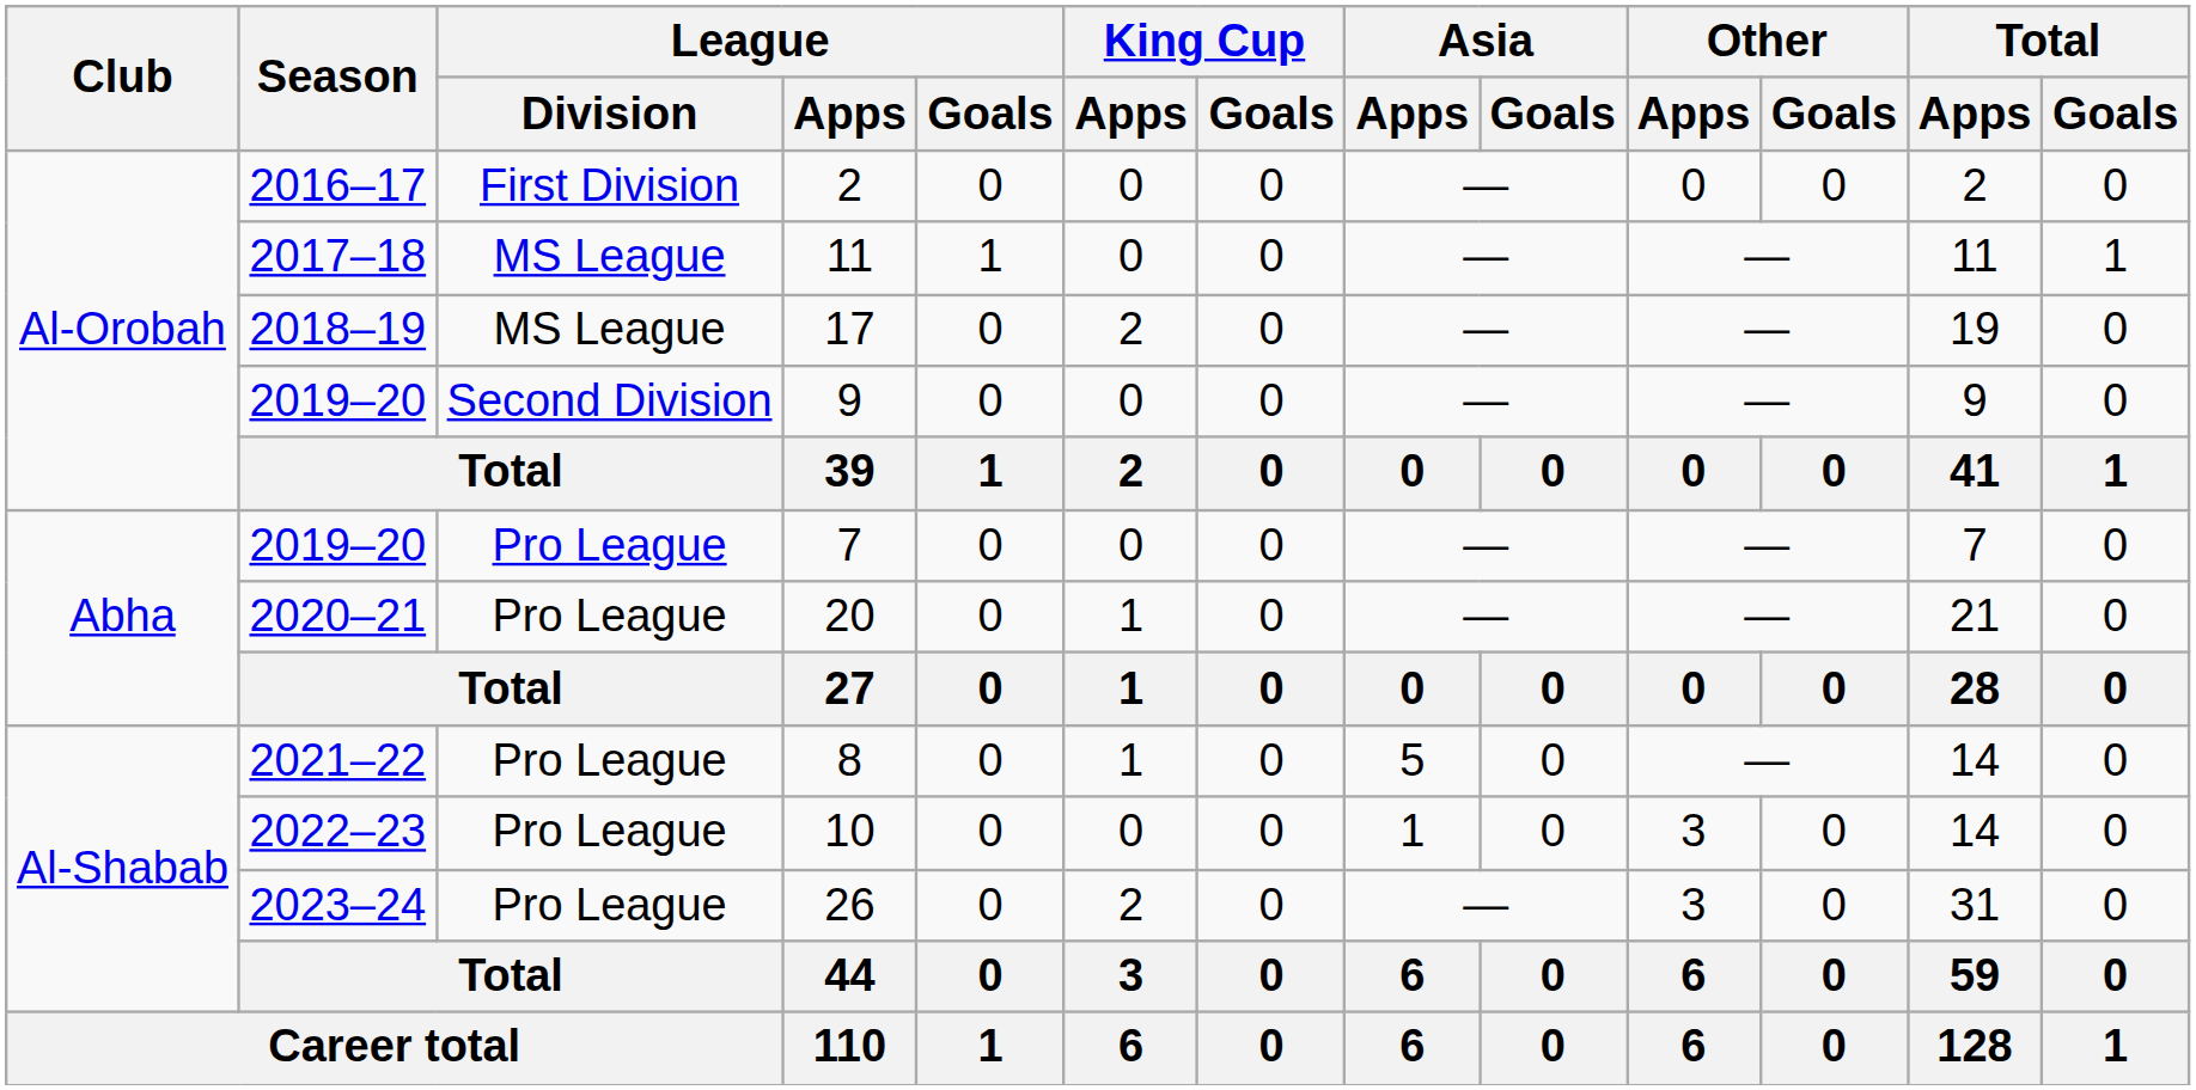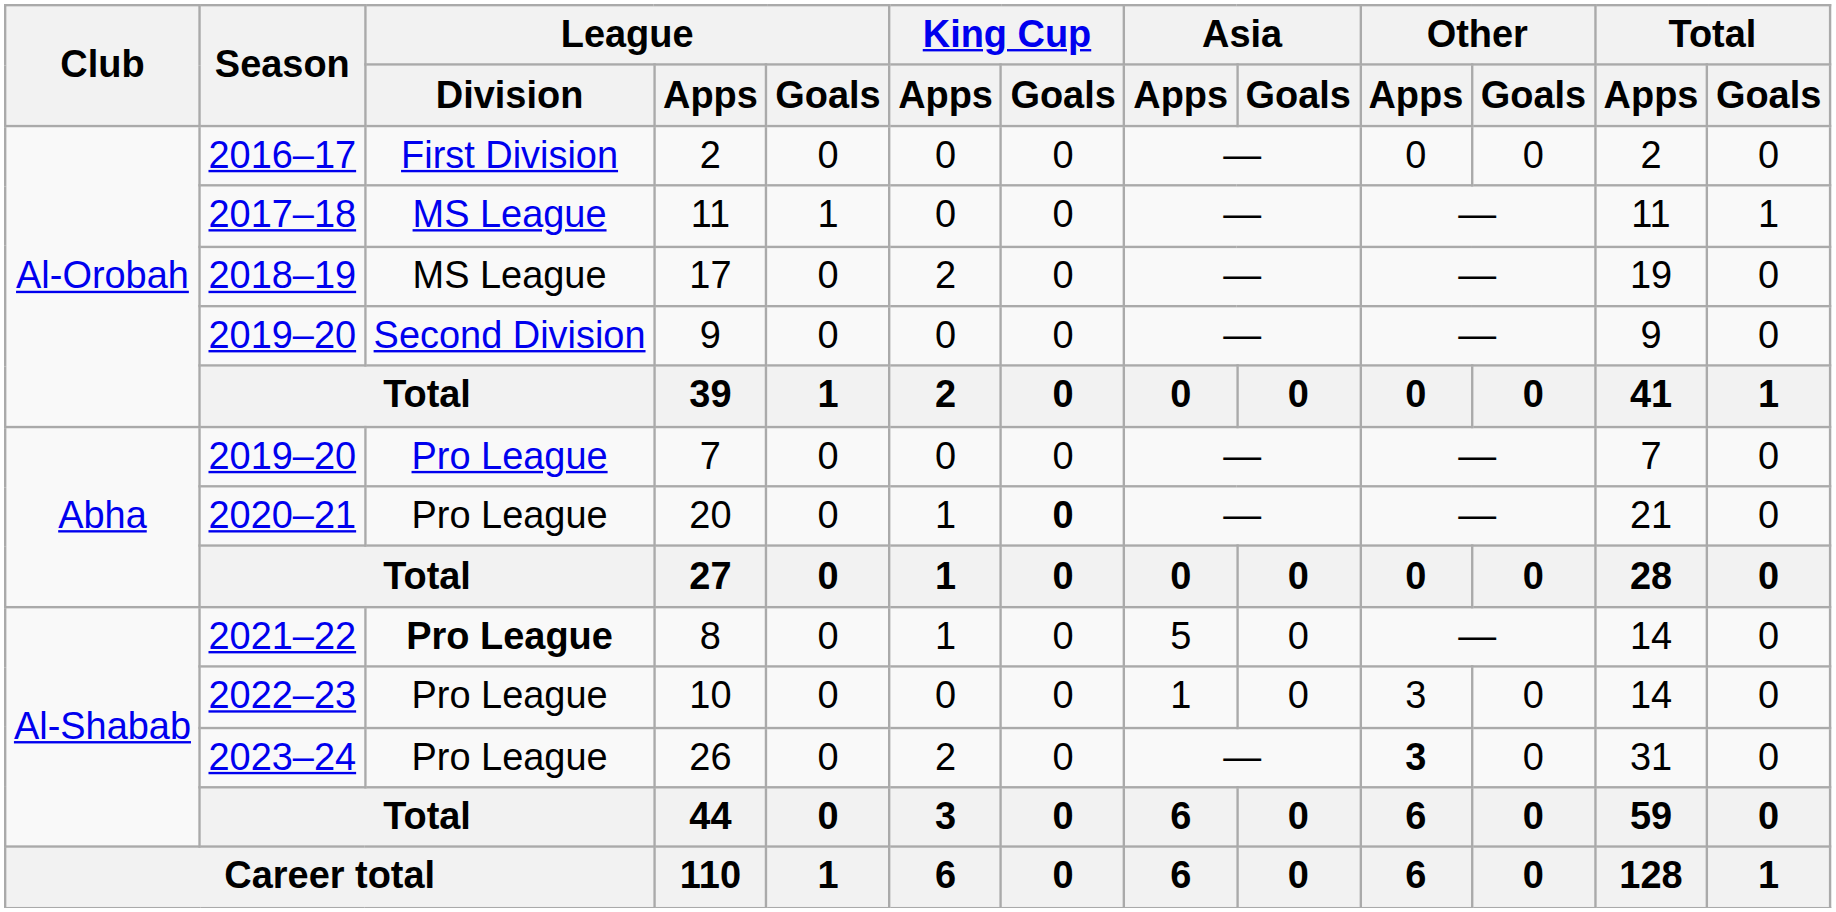20 | King Cup / Goals: normal -> bold
8 | League / Division: normal -> bold
26 | Other / Apps: normal -> bold
